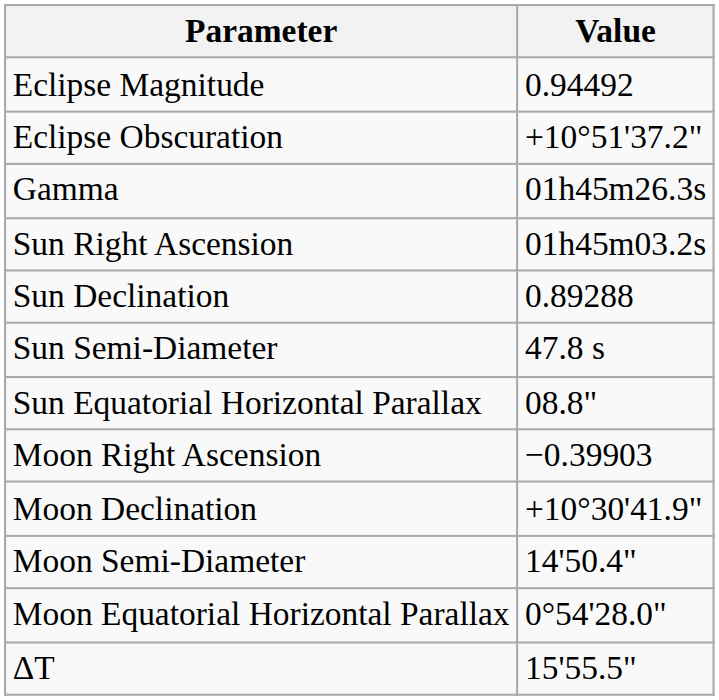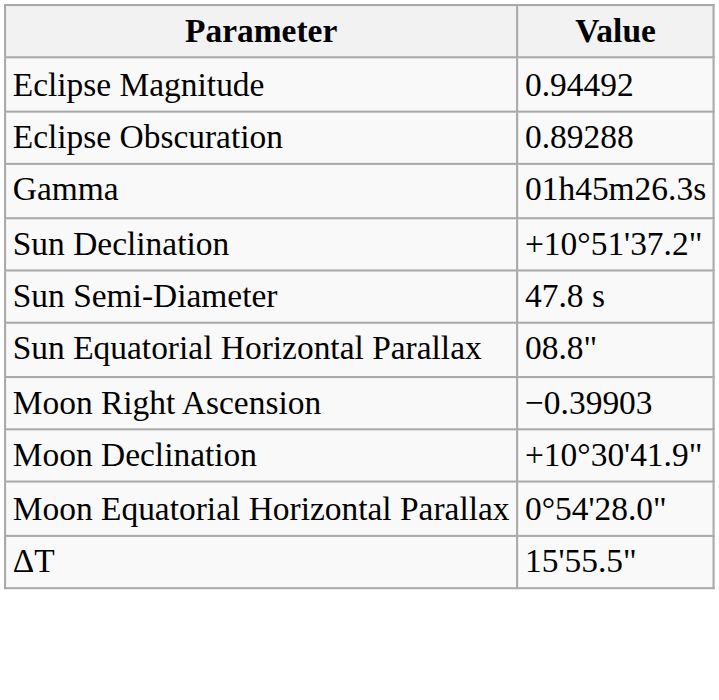Eclipse Obscuration | Value: +10°51'37.2" -> 0.89288
- row: Sun Right Ascension | 01h45m03.2s
Sun Declination | Value: 0.89288 -> +10°51'37.2"
- row: Moon Semi-Diameter | 14'50.4"
